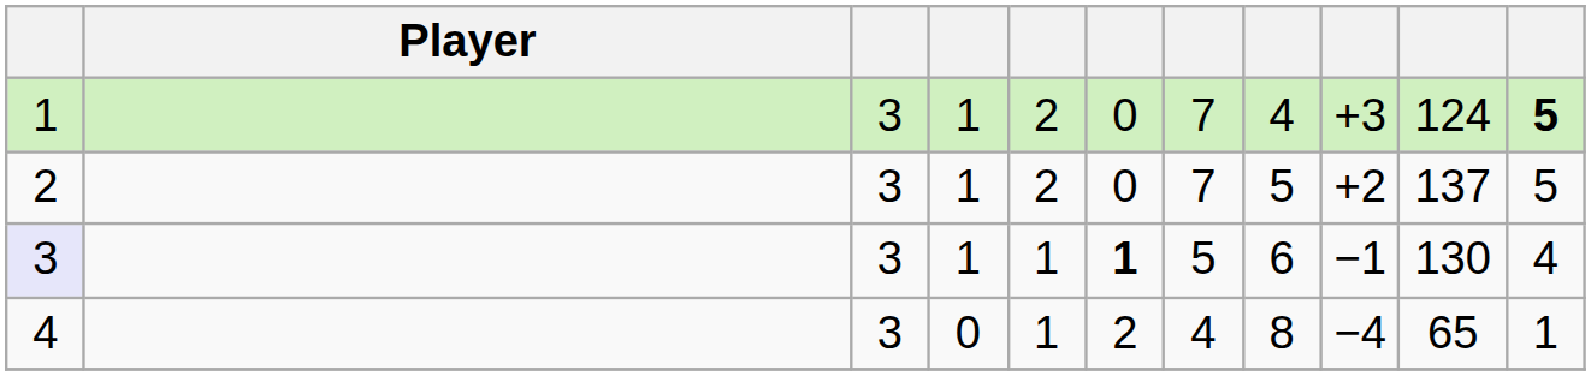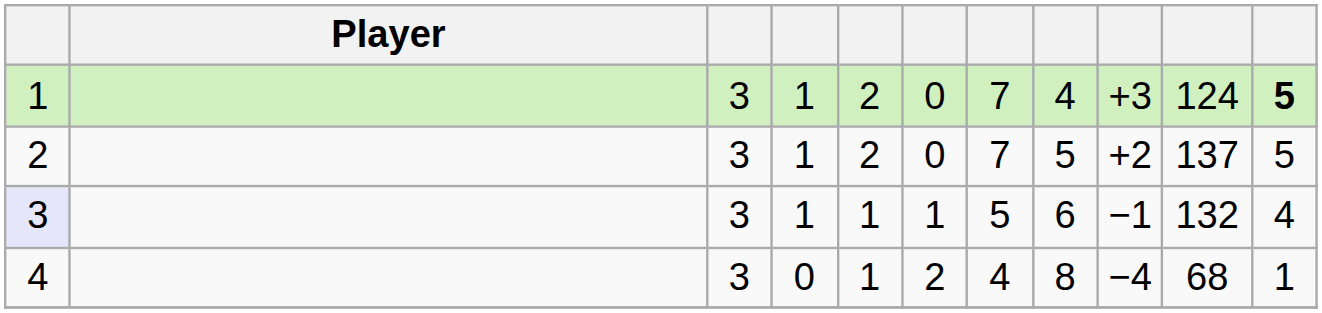row 4 | column 6: bold -> normal
row 4 | column 10: 130 -> 132
row 5 | column 10: 65 -> 68
